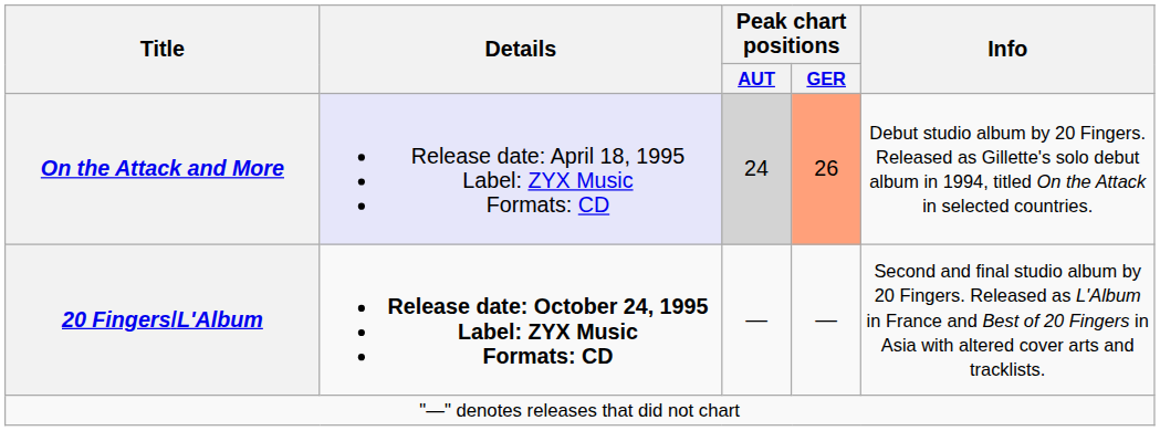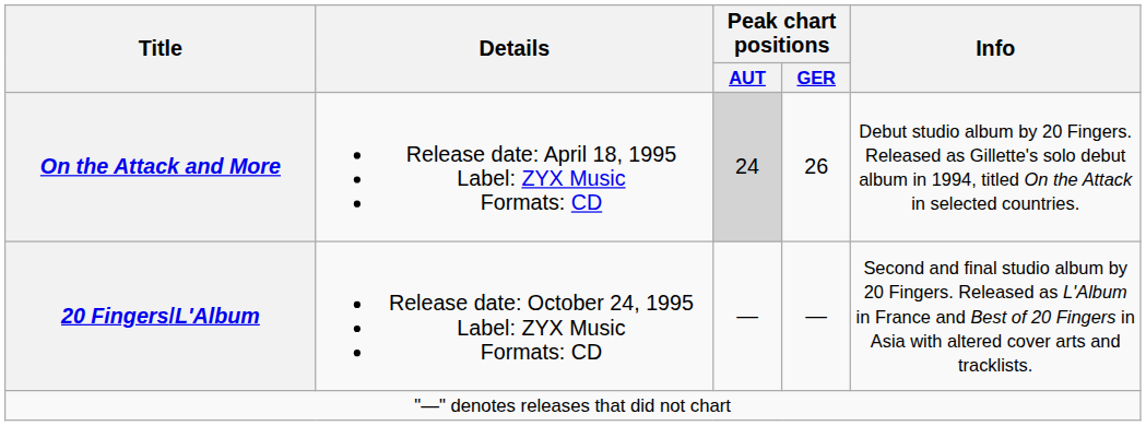On the Attack and More | Details: lavender background -> no background
On the Attack and More | Peak chart positions / GER: lightsalmon background -> no background
20 Fingers/L'Album | Details: bold -> normal
